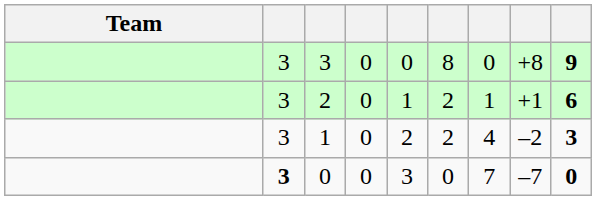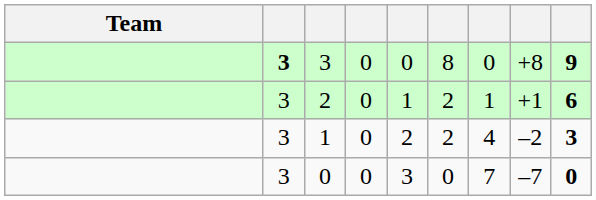row 2 | column 2: normal -> bold
row 5 | column 2: bold -> normal
